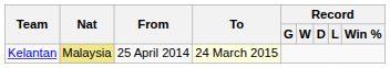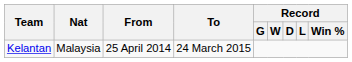Kelantan | Nat: khaki background -> no background
Kelantan | To: lightyellow background -> no background
